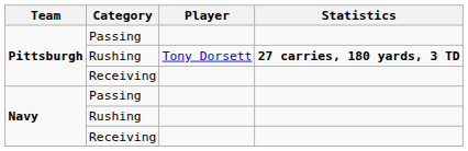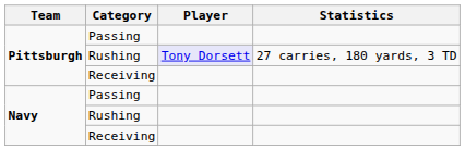Pittsburgh / Rushing | Player: no background -> lavender background
Pittsburgh / Rushing | Statistics: bold -> normal
